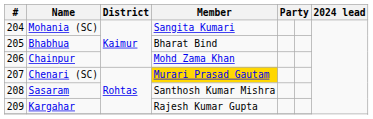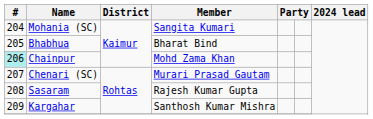Chainpur | #: no background -> paleturquoise background
Chenari (SC) | Member: gold background -> no background
Sasaram | Member: Santhosh Kumar Mishra -> Rajesh Kumar Gupta
Kargahar | Member: Rajesh Kumar Gupta -> Santhosh Kumar Mishra
